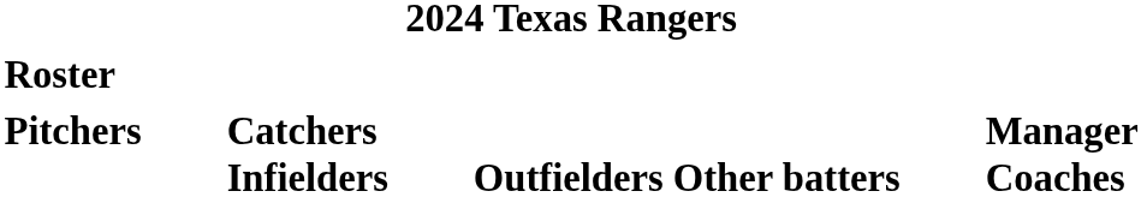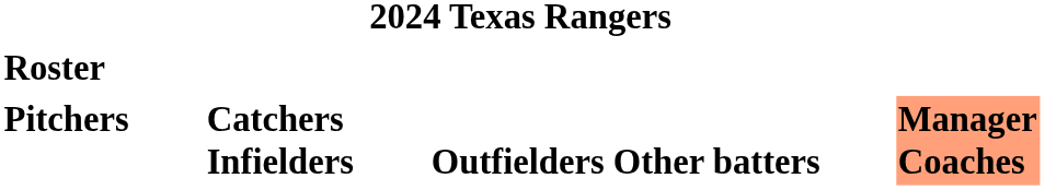Pitchers | column 4: no background -> lightsalmon background
